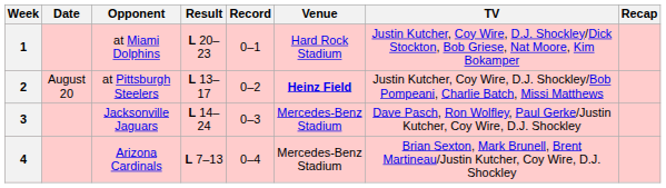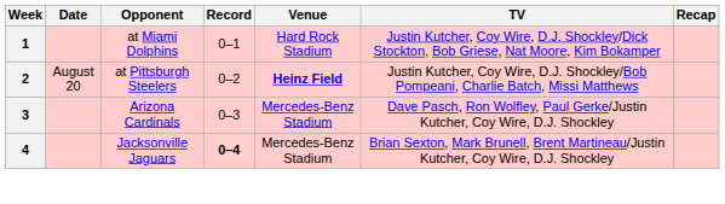- column: Result | L 20–23 | L 13–17 | L 14–24 | L 7–13
3 | Opponent: Jacksonville Jaguars -> Arizona Cardinals
4 | Opponent: Arizona Cardinals -> Jacksonville Jaguars
4 | Record: normal -> bold
